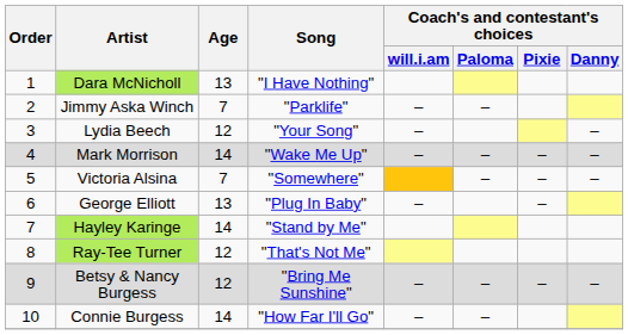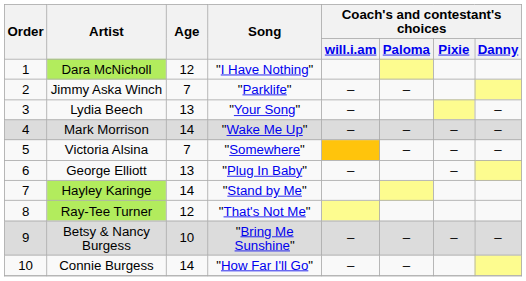Dara McNicholl | Age: 13 -> 12
Lydia Beech | Age: 12 -> 13
Betsy & Nancy Burgess | Age: 12 -> 10
